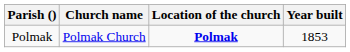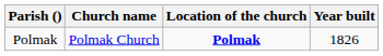row 2 | Year built: 1853 -> 1826
